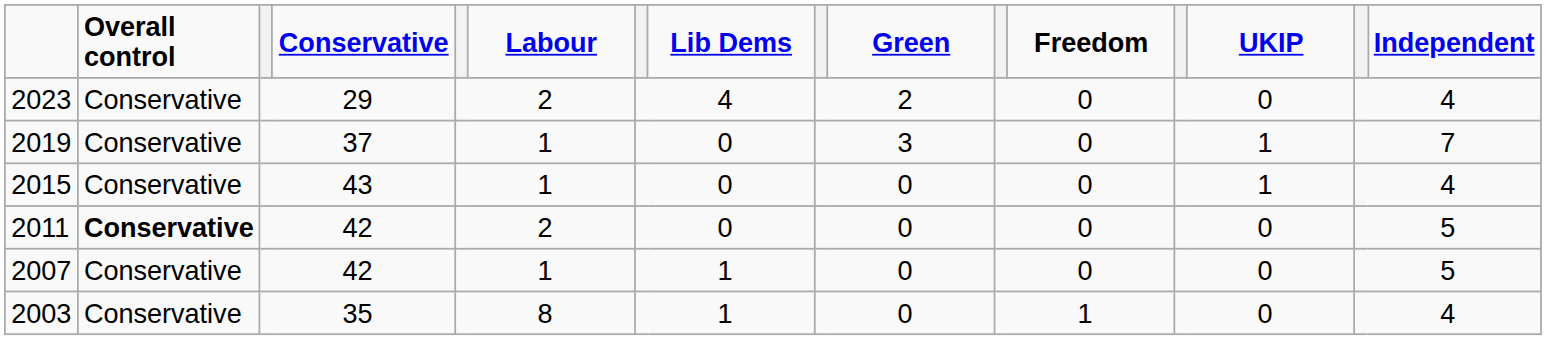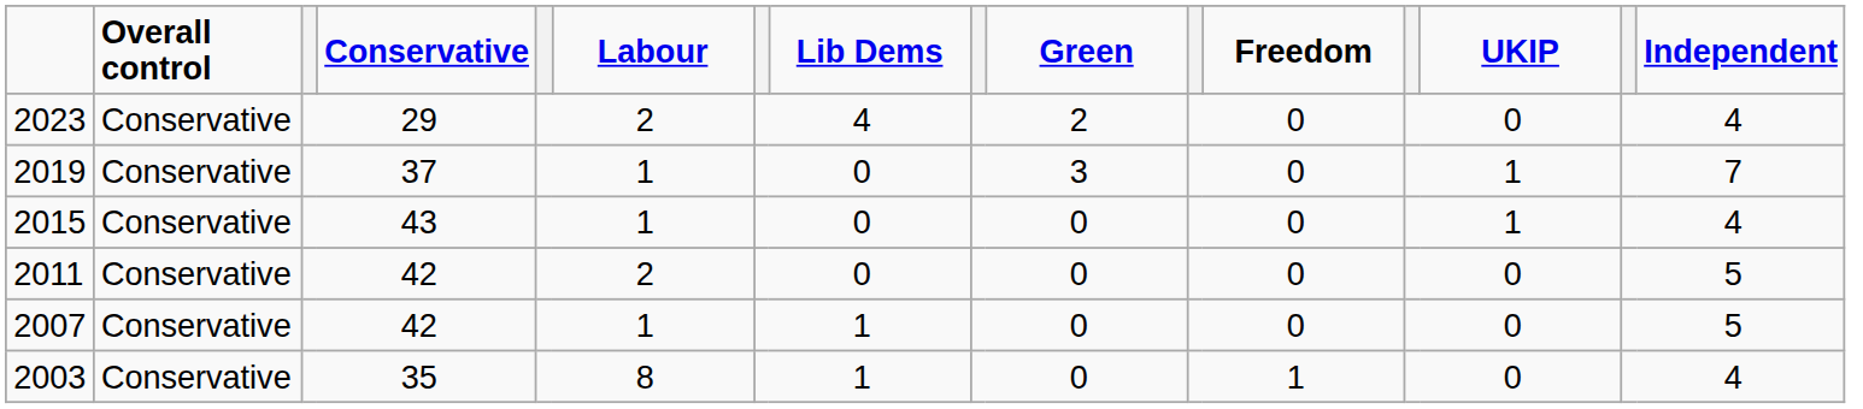2011 | Overall control: bold -> normal
